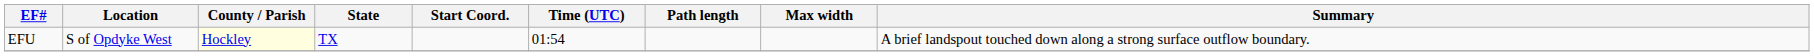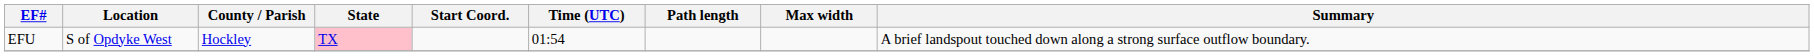EFU | County / Parish: lightyellow background -> no background
EFU | State: no background -> pink background
